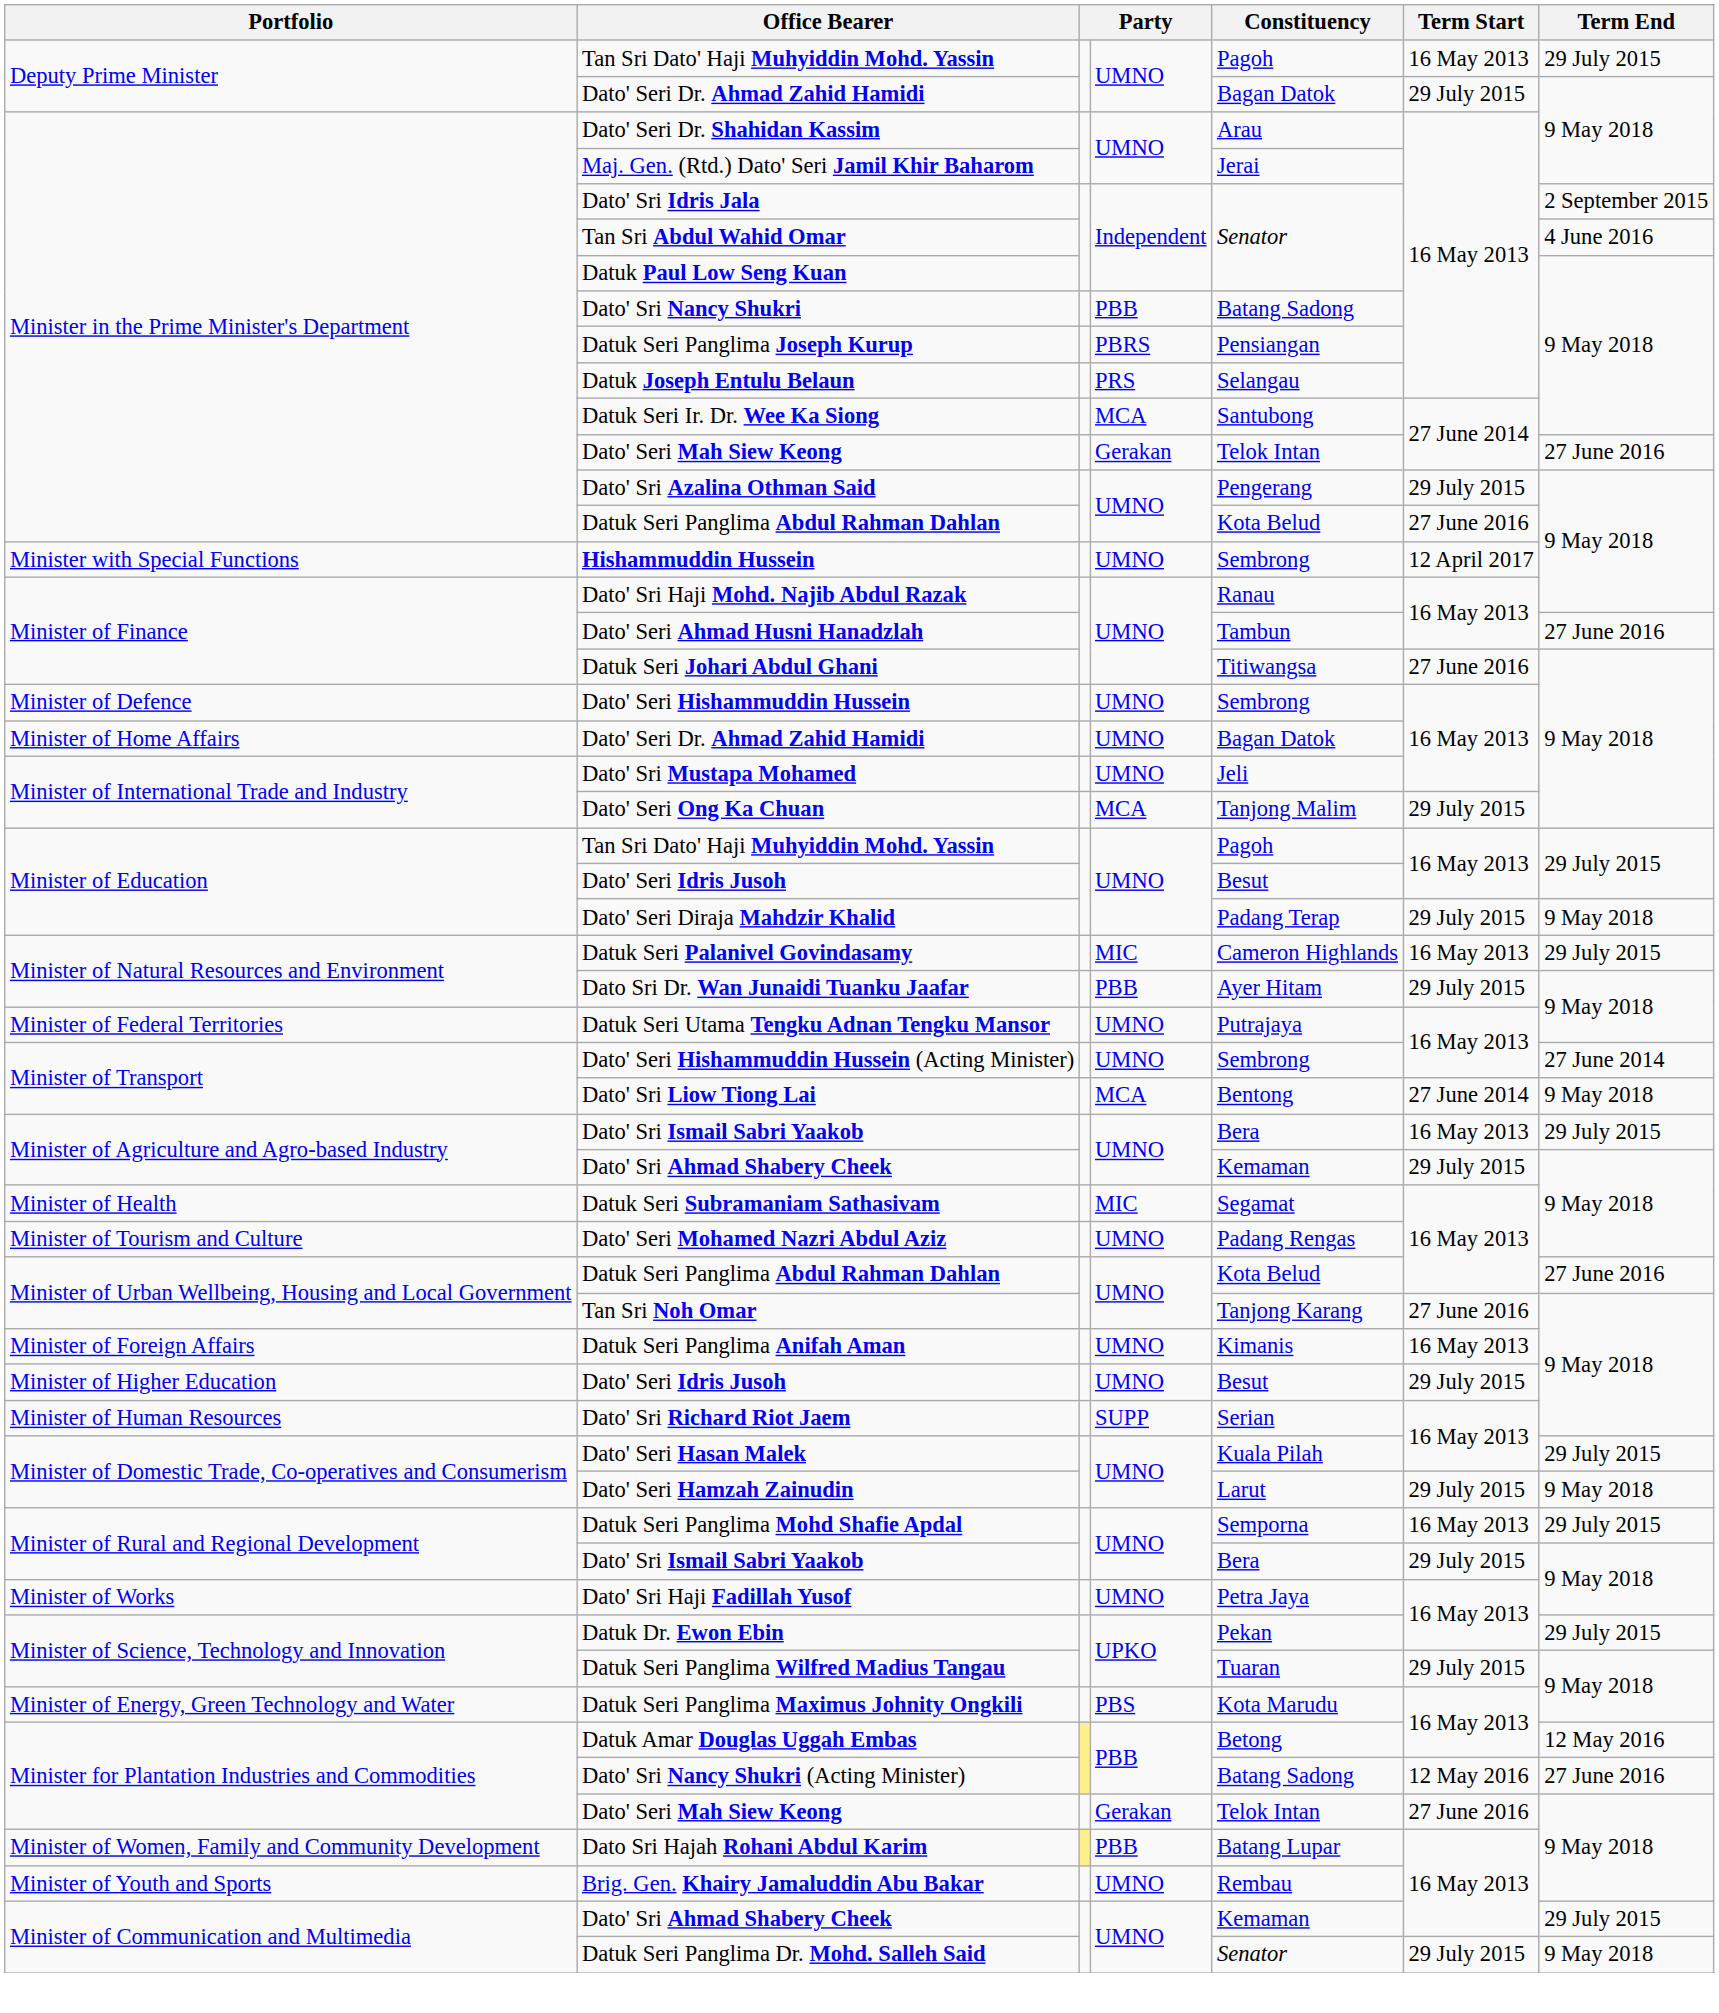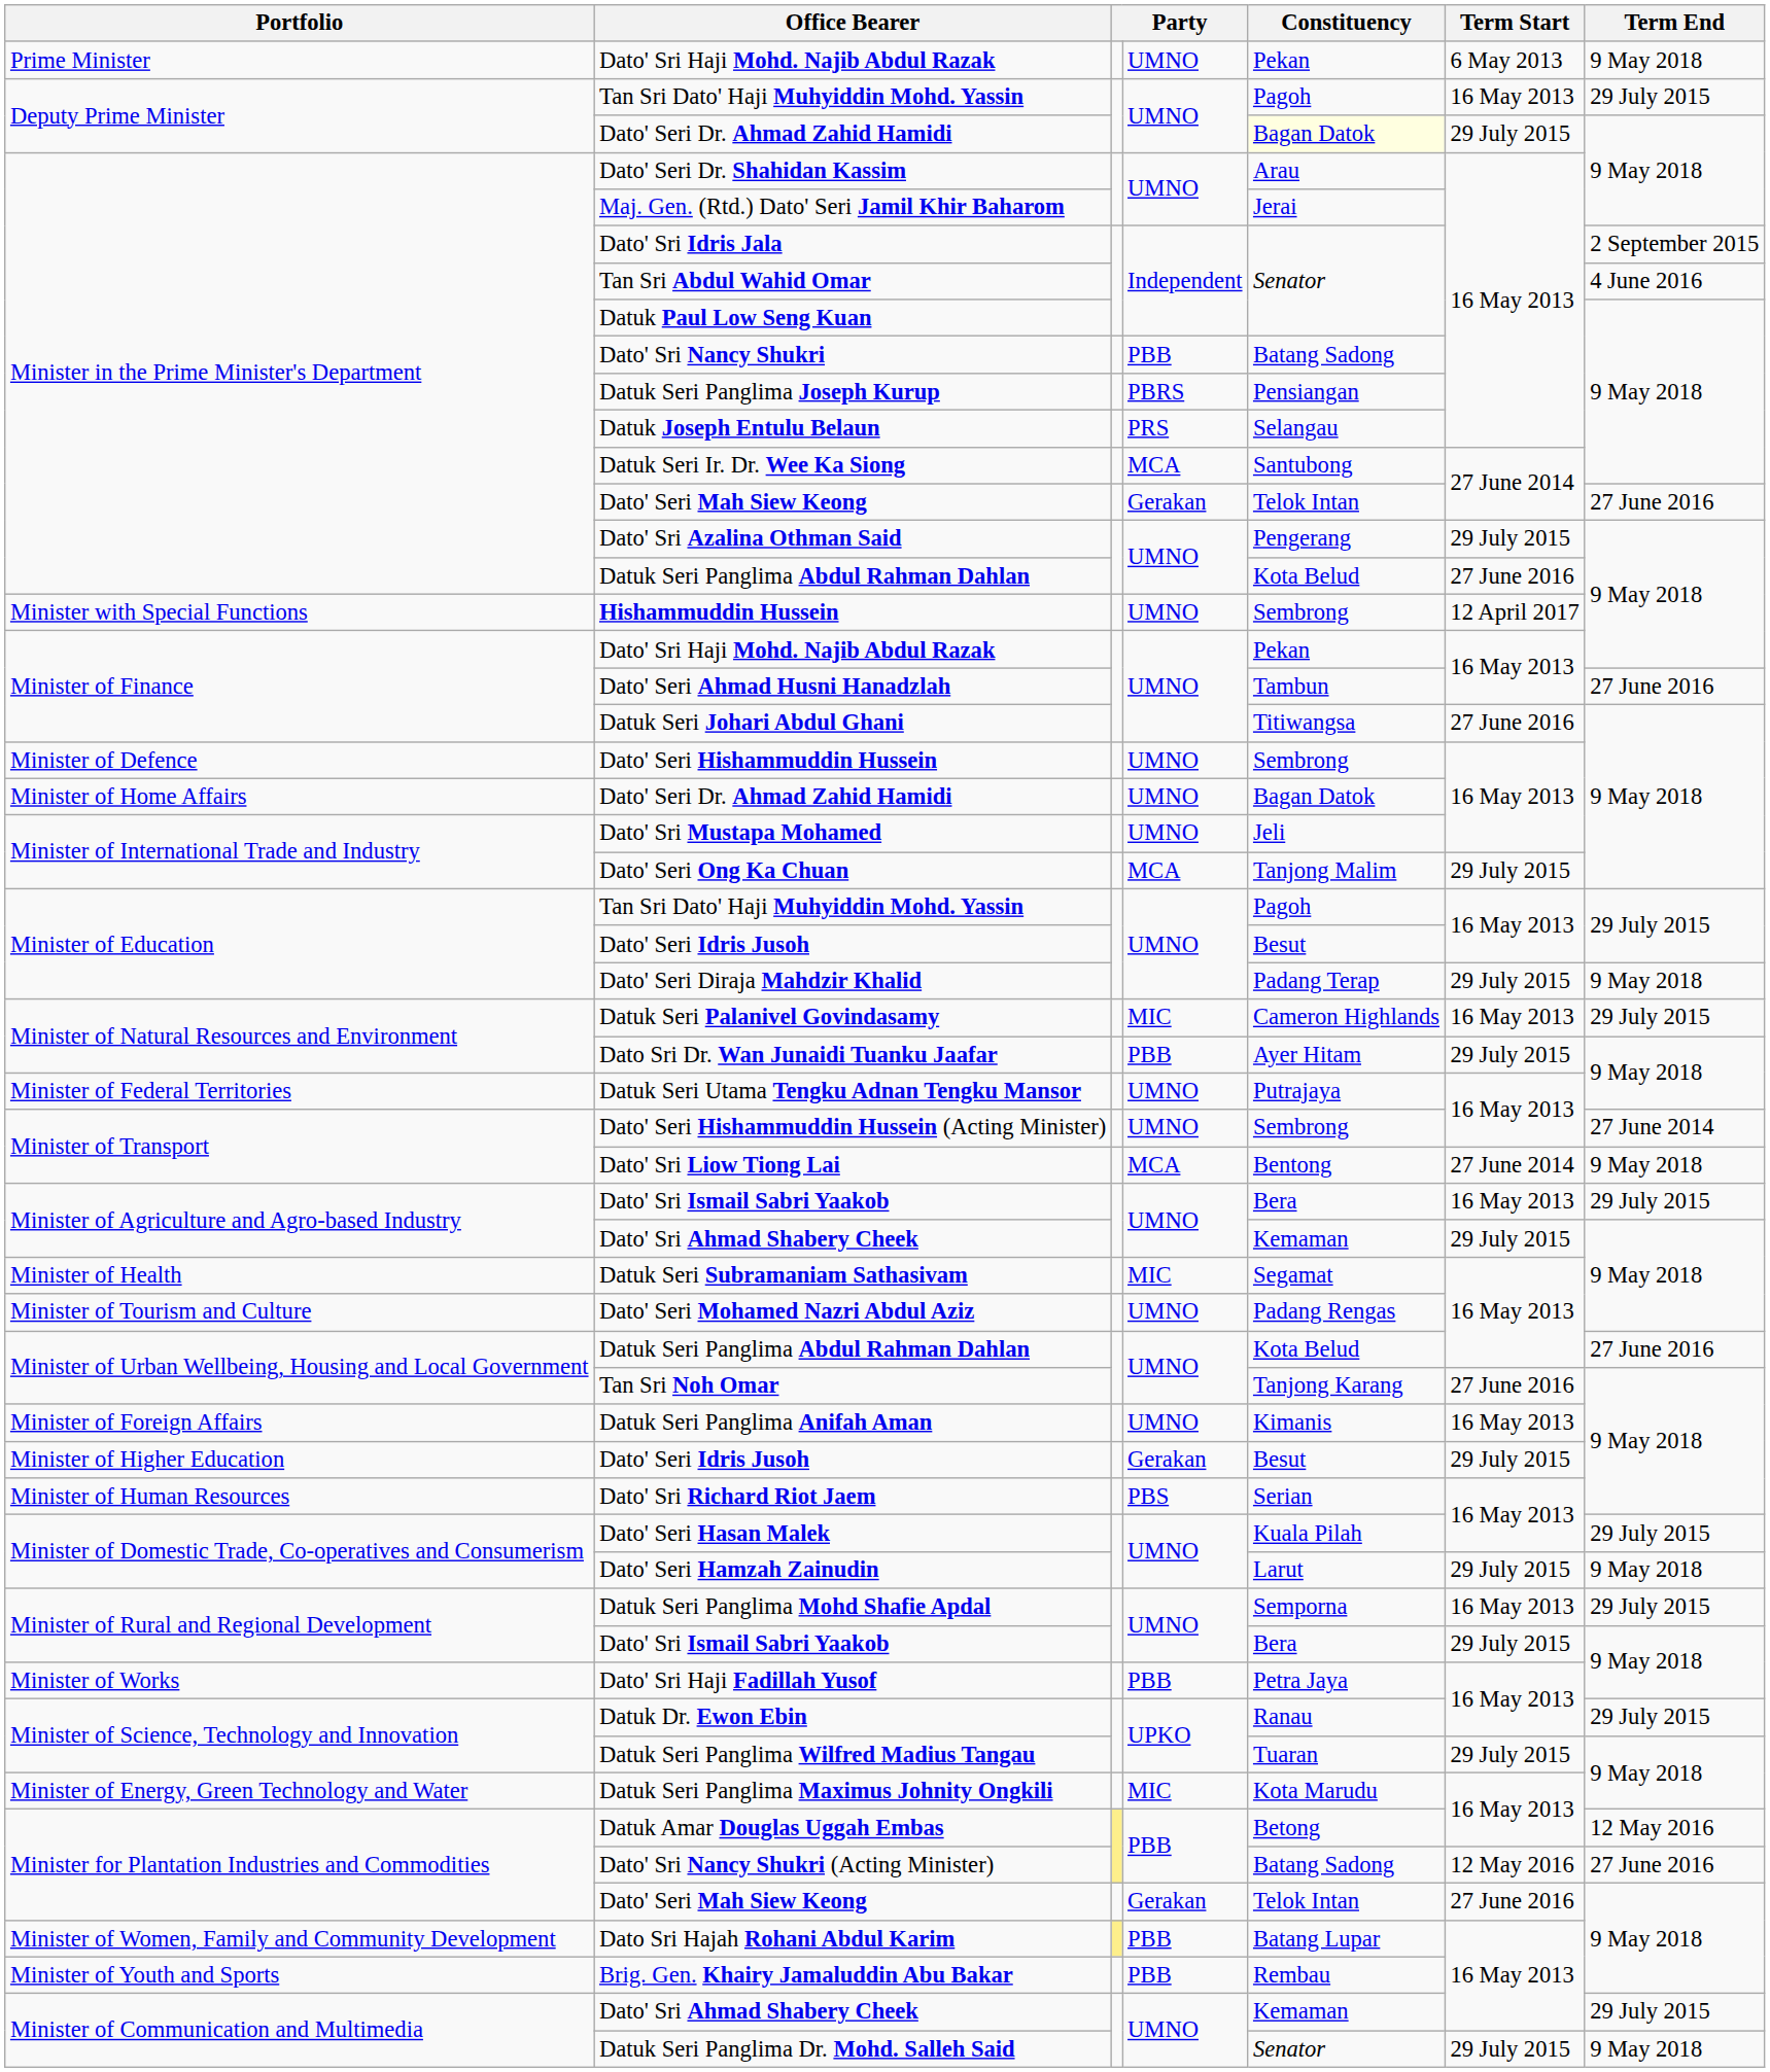+ row: Prime Minister | Dato' Sri Haji Mohd. Najib Abdul Razak | UMNO | Pekan | 6 May 2013 | 9 May 2018
Deputy Prime Minister / Dato' Seri Dr. Ahmad Zahid Hamidi | Constituency: no background -> lightyellow background
Minister of Finance / Dato' Sri Haji Mohd. Najib Abdul Razak | Constituency: Ranau -> Pekan
Minister of Higher Education / Dato' Seri Idris Jusoh | column 4: UMNO -> Gerakan
Dato' Sri Richard Riot Jaem | column 4: SUPP -> PBS
Dato' Sri Haji Fadillah Yusof | column 4: UMNO -> PBB
Datuk Dr. Ewon Ebin | Constituency: Pekan -> Ranau
Datuk Seri Panglima Maximus Johnity Ongkili | column 4: PBS -> MIC
Brig. Gen. Khairy Jamaluddin Abu Bakar | column 4: UMNO -> PBB
